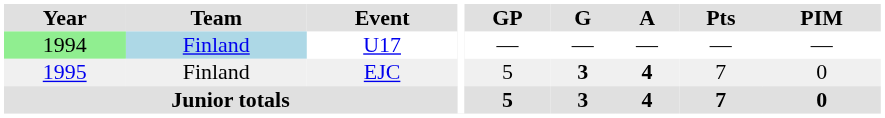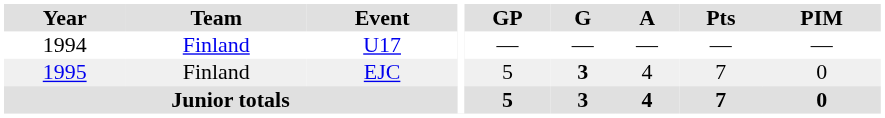U17 | Year: lightgreen background -> no background
U17 | Team: lightblue background -> no background
EJC | A: bold -> normal
